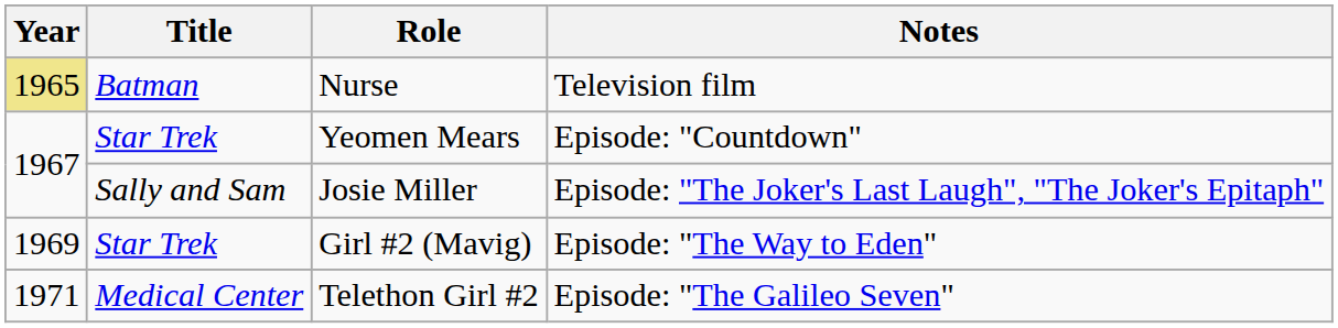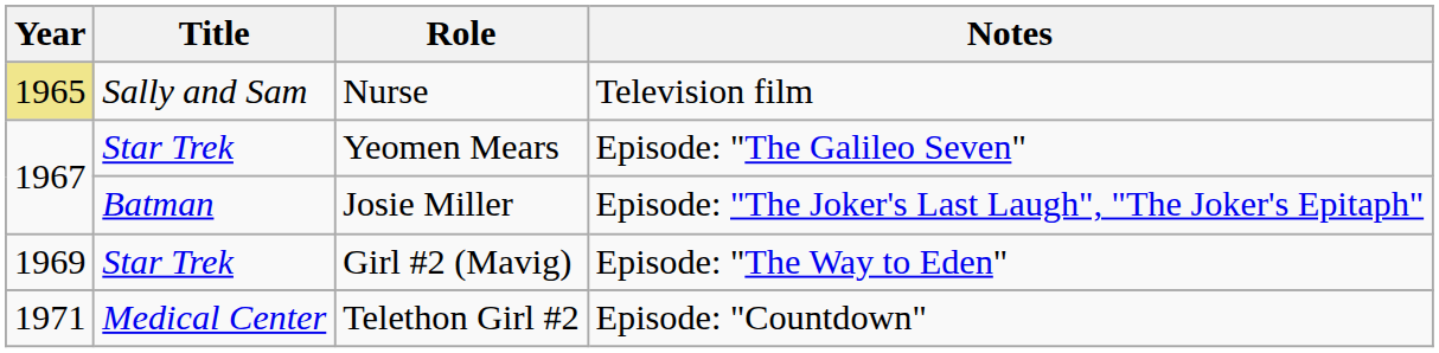Nurse | Title: Batman -> Sally and Sam
Yeomen Mears | Notes: Episode: "Countdown" -> Episode: "The Galileo Seven"
Josie Miller | Title: Sally and Sam -> Batman
Telethon Girl #2 | Notes: Episode: "The Galileo Seven" -> Episode: "Countdown"
